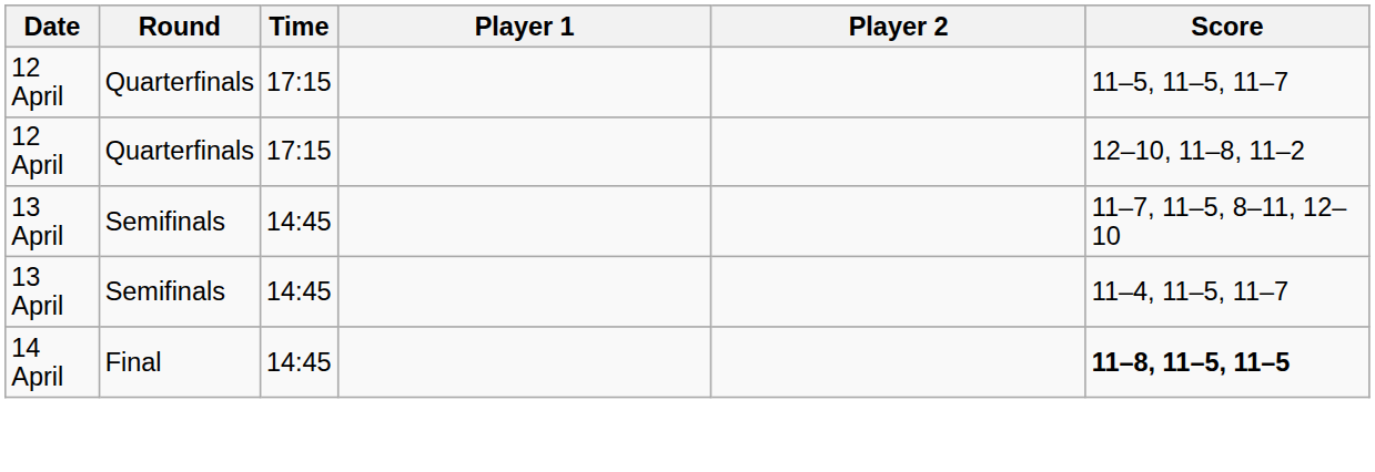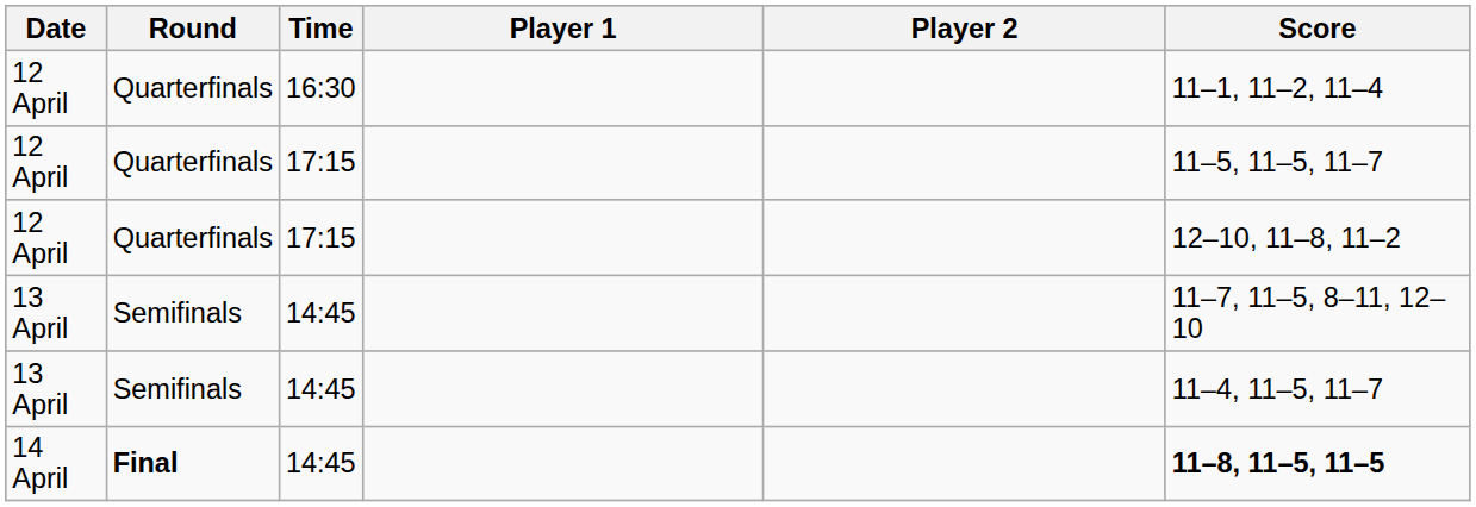+ row: 12 April | Quarterfinals | 16:30 | 11–1, 11–2, 11–4
14 April | Round: normal -> bold
